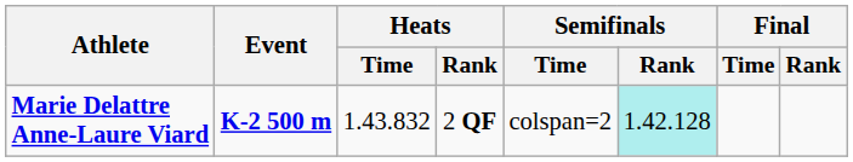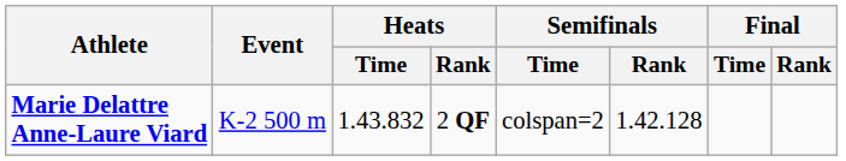Marie Delattre Anne-Laure Viard | Event: bold -> normal
Marie Delattre Anne-Laure Viard | Semifinals / Rank: paleturquoise background -> no background
